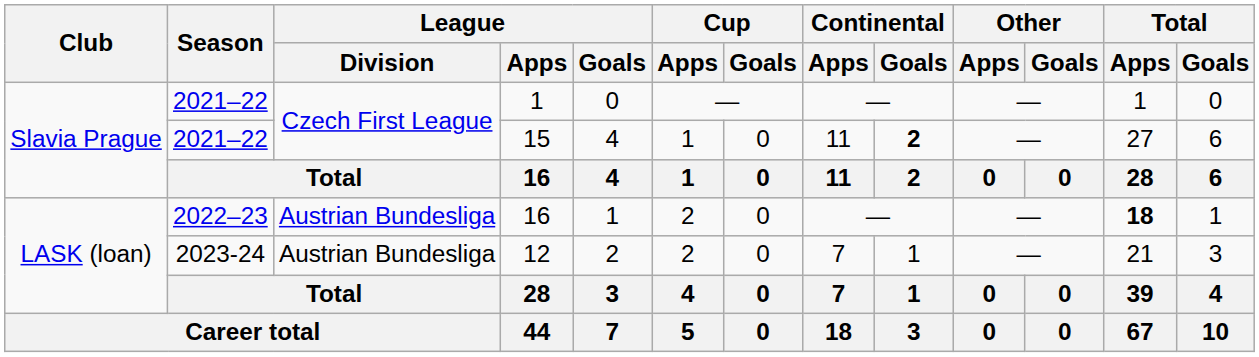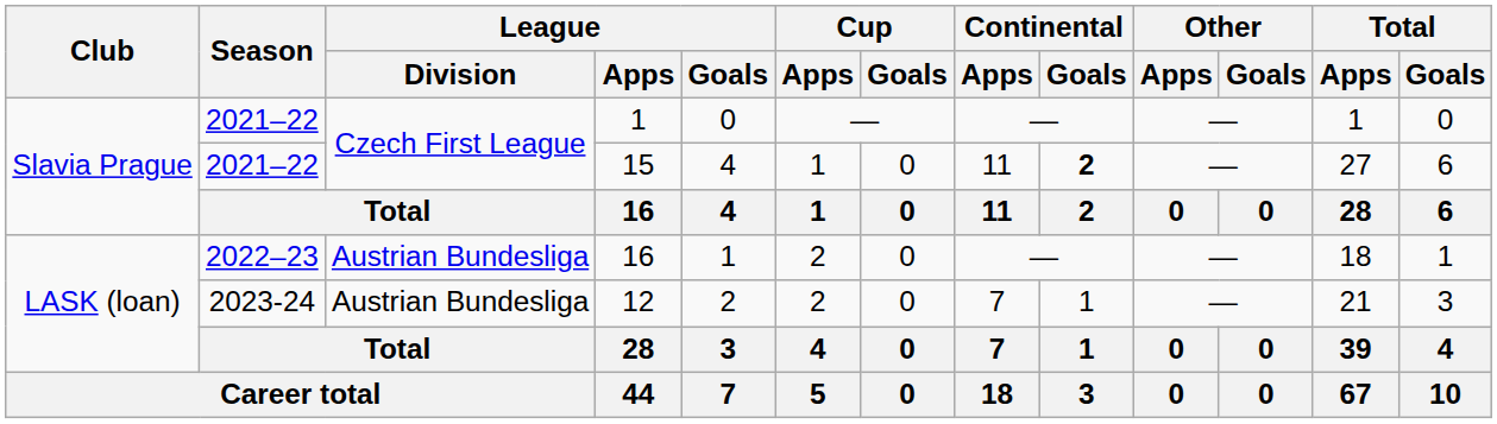2022–23 / 16 | Total / Apps: bold -> normal
